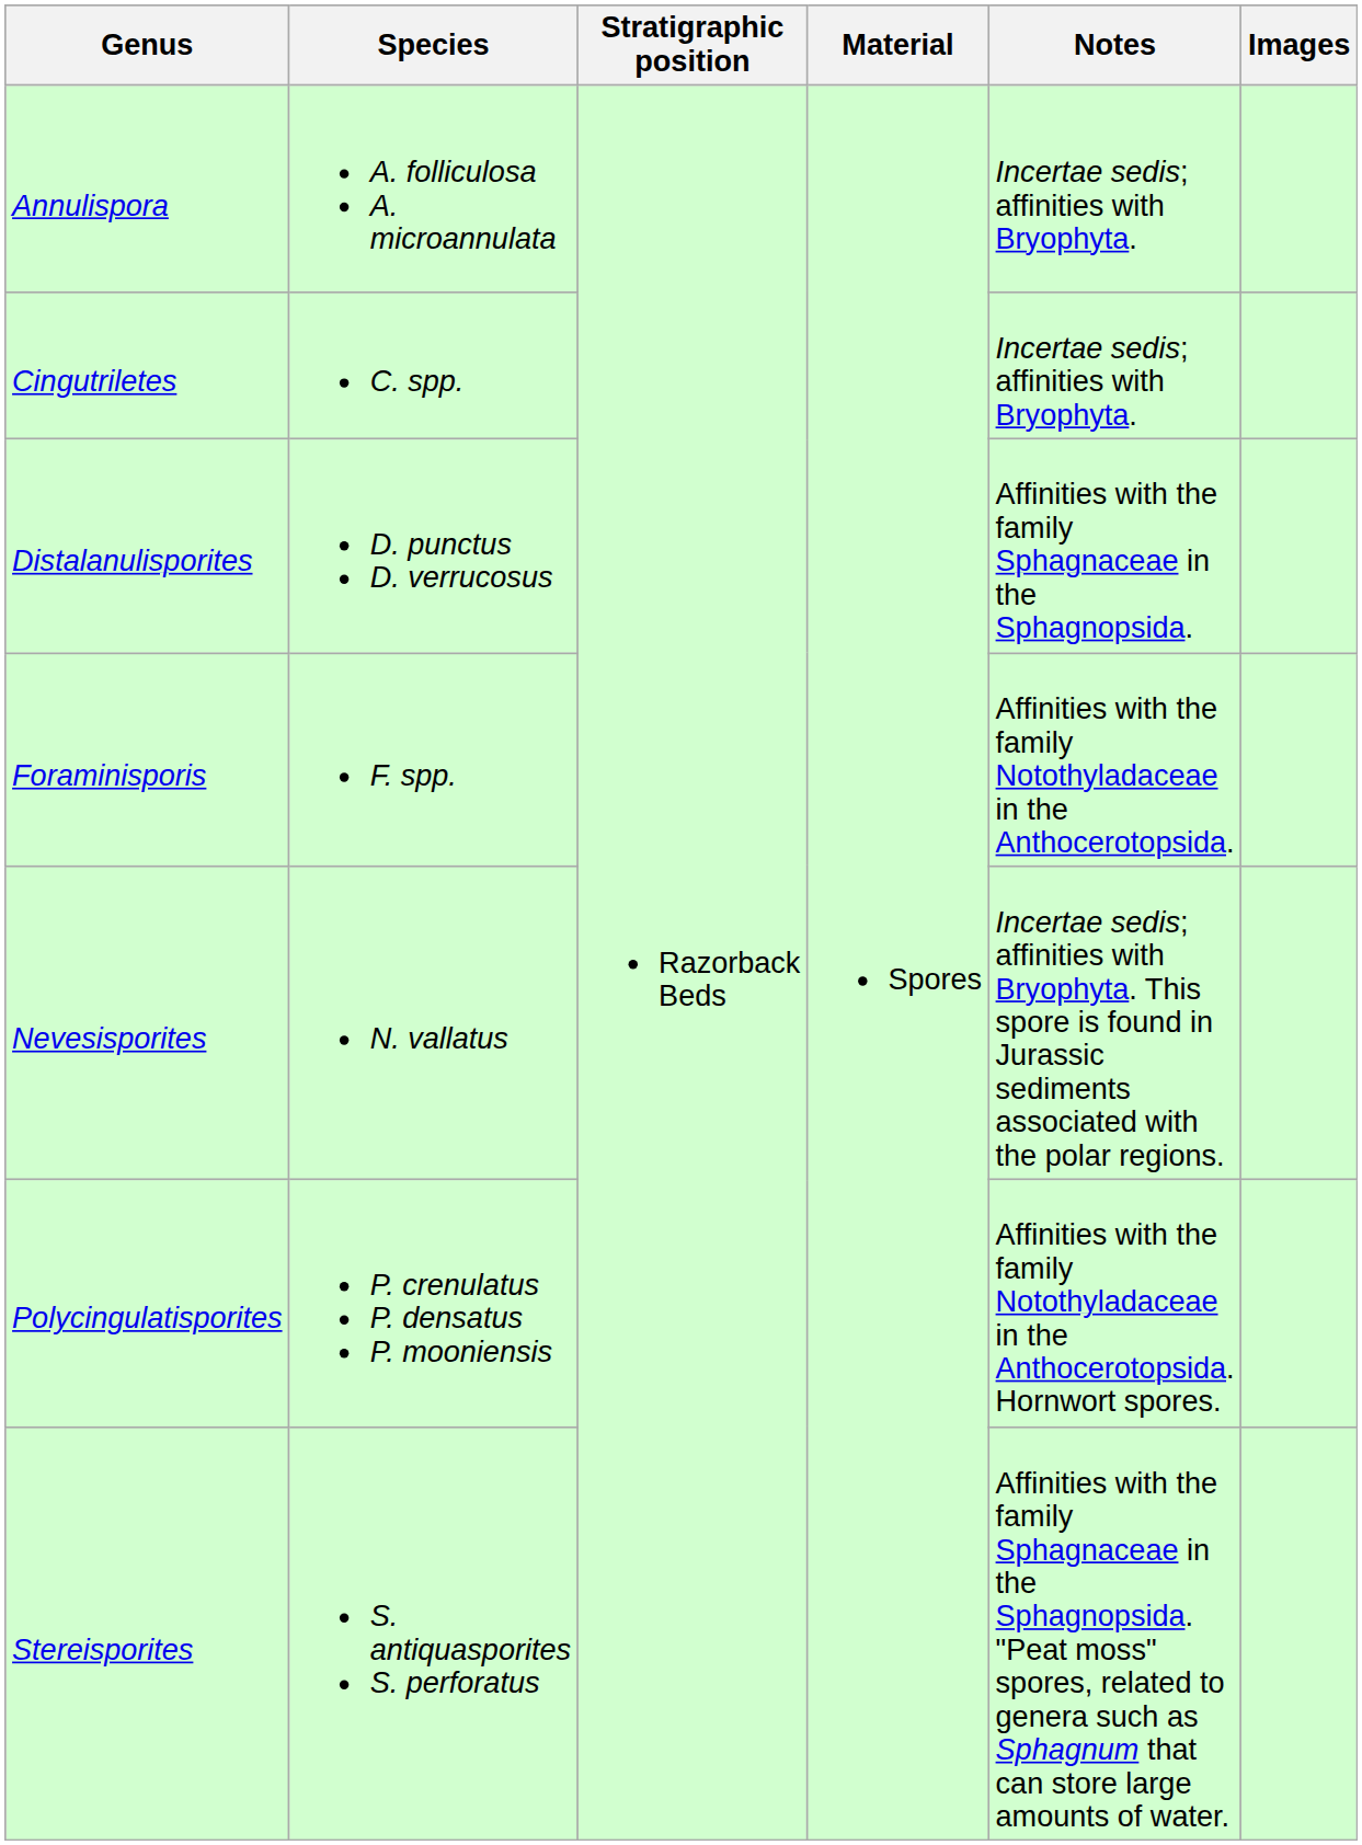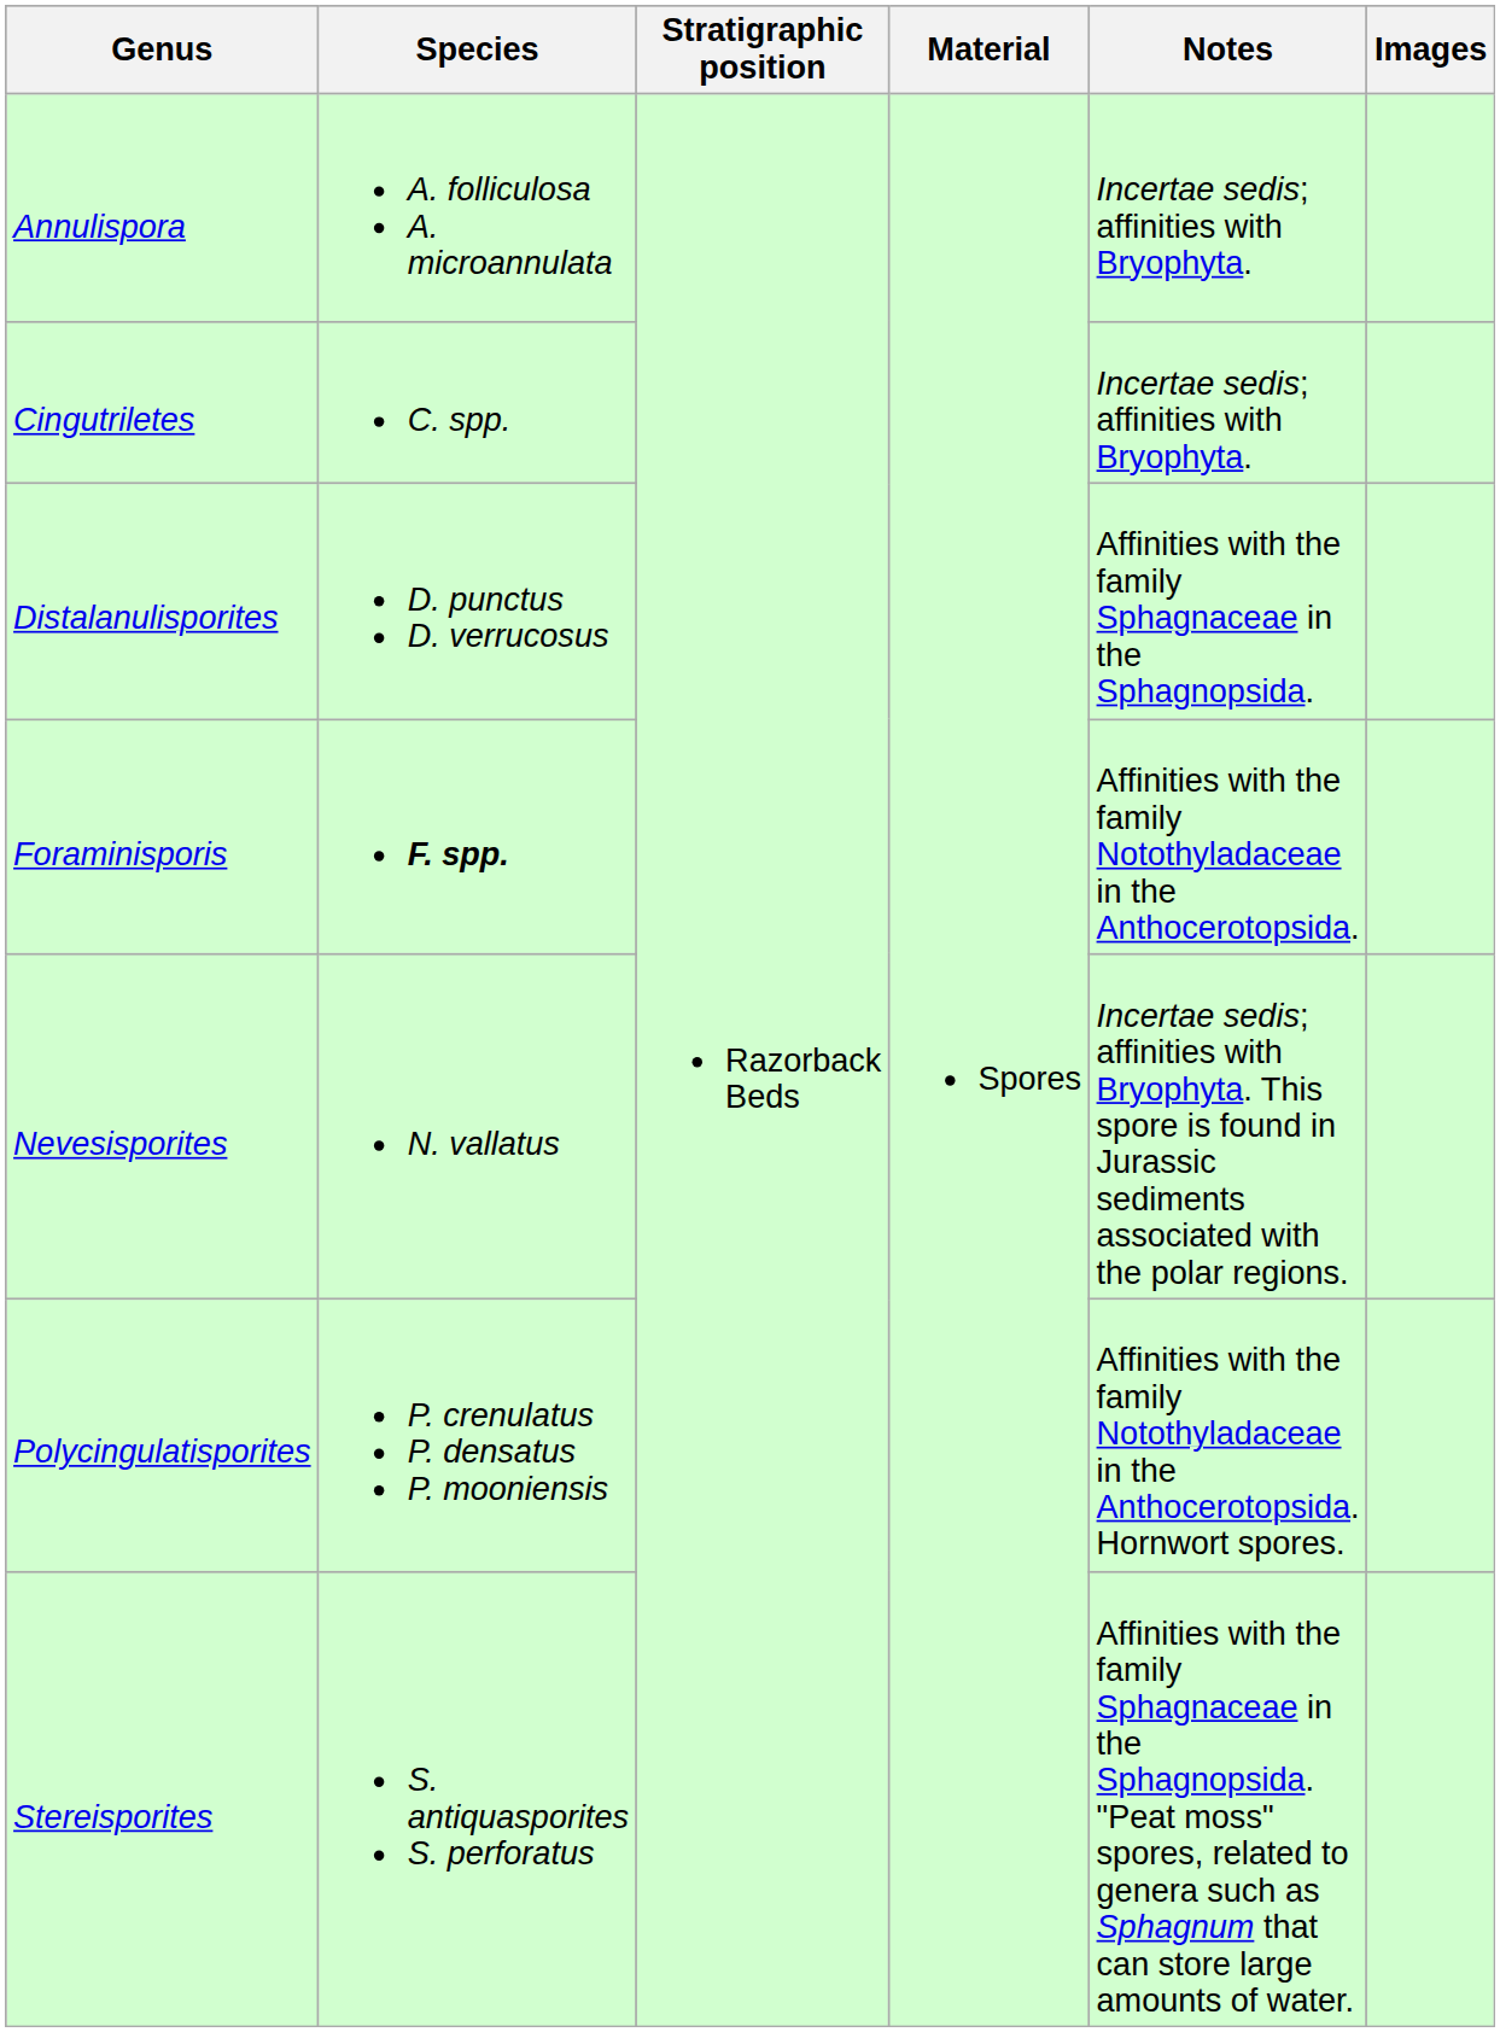Foraminisporis | Species: normal -> bold
